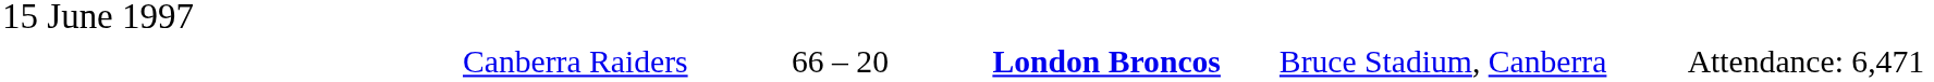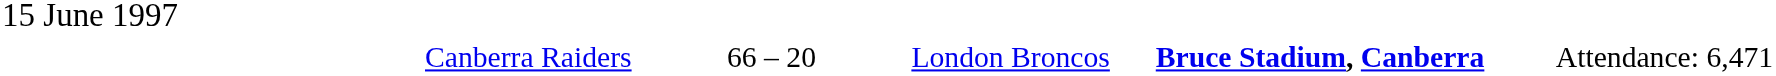Canberra Raiders | column 3: bold -> normal
Canberra Raiders | column 4: normal -> bold
